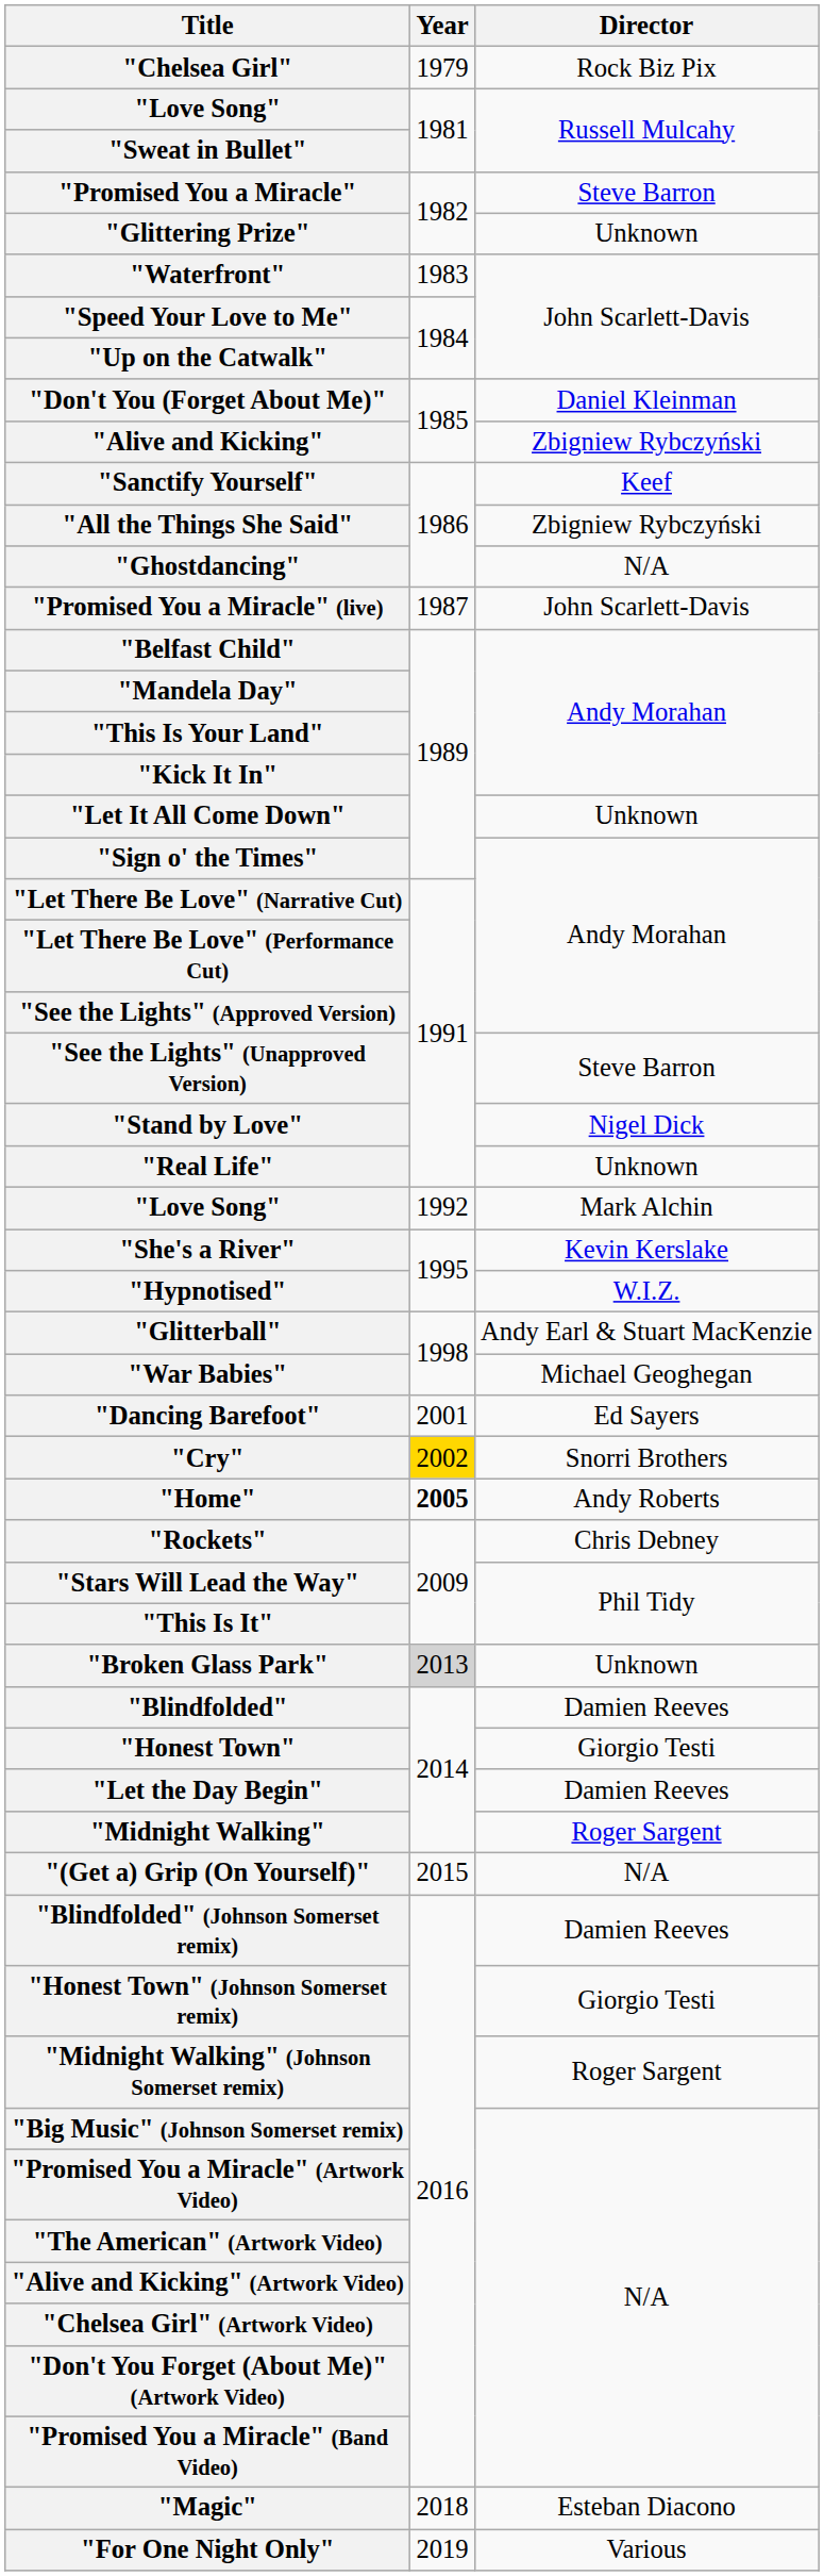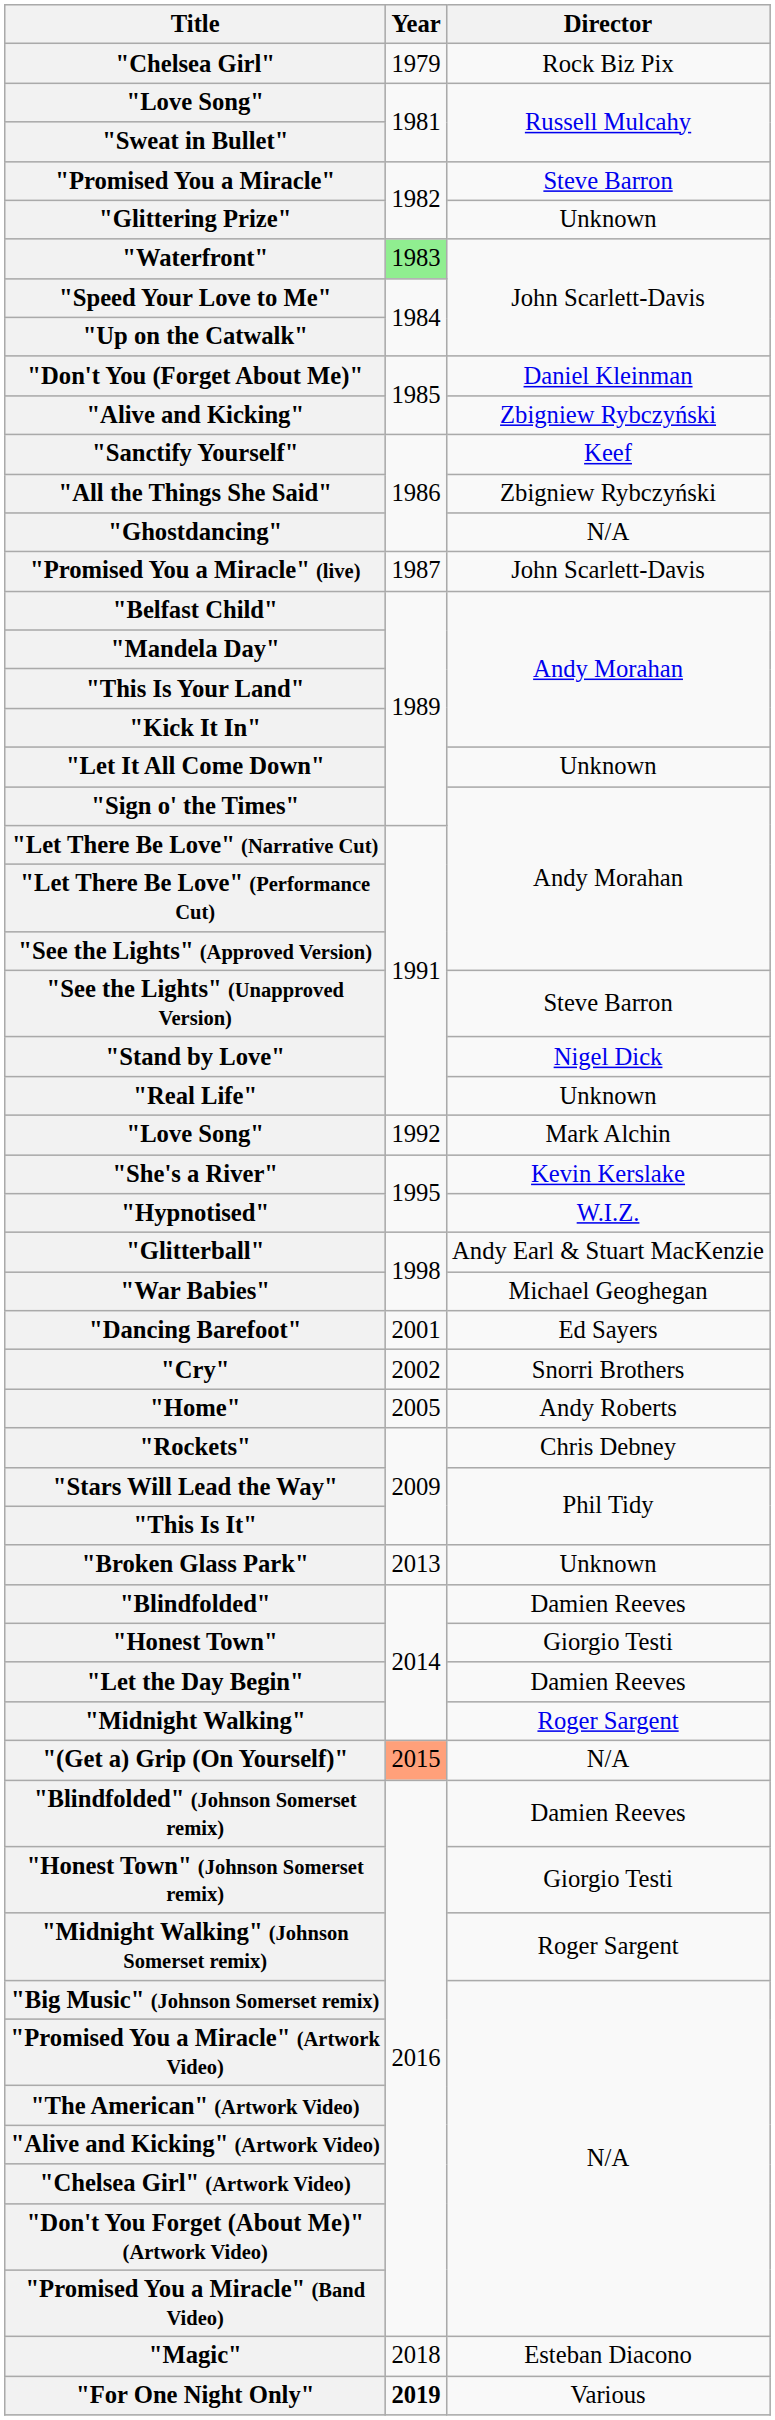"Waterfront" | Year: no background -> lightgreen background
"Cry" | Year: gold background -> no background
"Home" | Year: bold -> normal
"Broken Glass Park" | Year: lightgrey background -> no background
"(Get a) Grip (On Yourself)" | Year: no background -> lightsalmon background
"For One Night Only" | Year: normal -> bold
